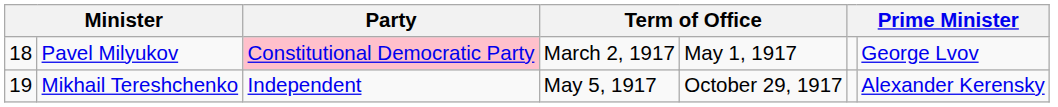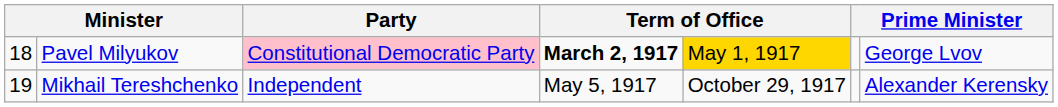18 | column 4: normal -> bold
18 | column 5: no background -> gold background
